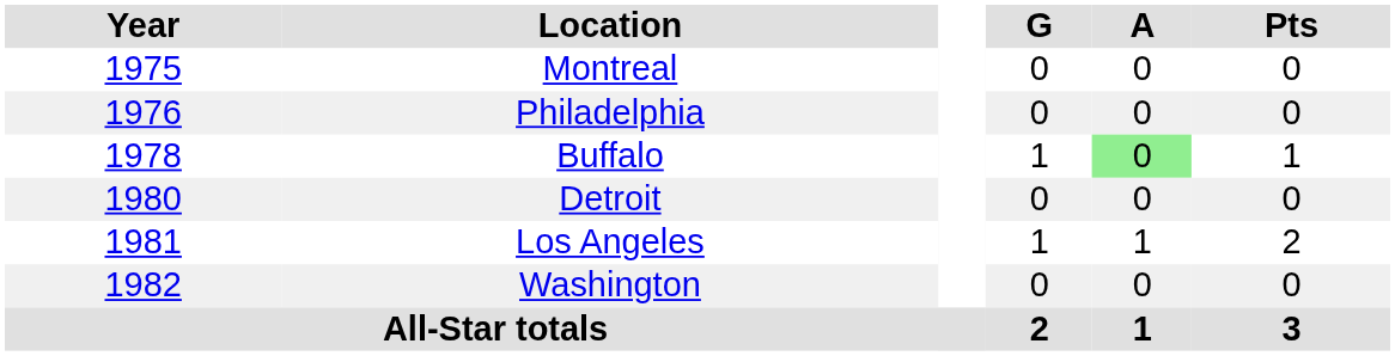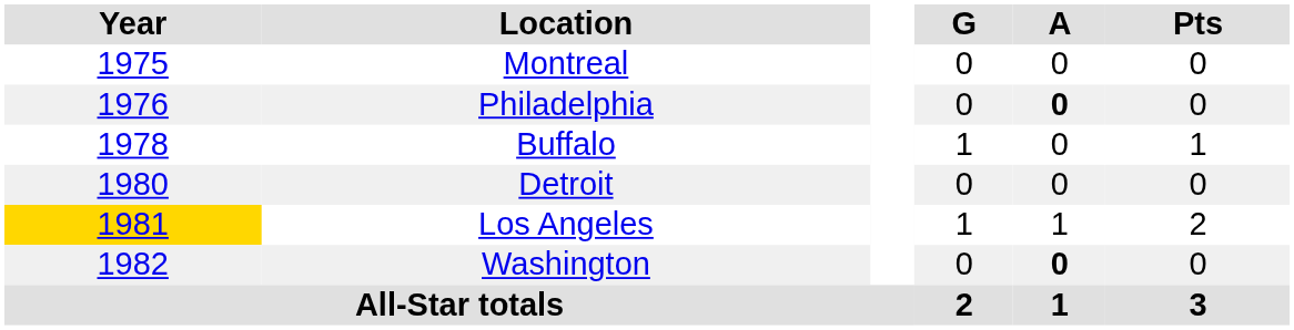Philadelphia | A: normal -> bold
Buffalo | A: lightgreen background -> no background
Los Angeles | Year: no background -> gold background
Washington | A: normal -> bold
